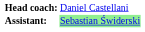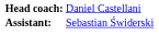Assistant: | column 2: lightgreen background -> no background
